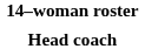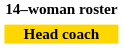row 2 | column 1: no background -> gold background
